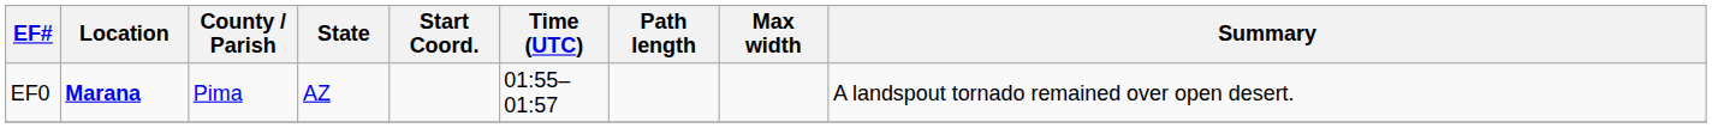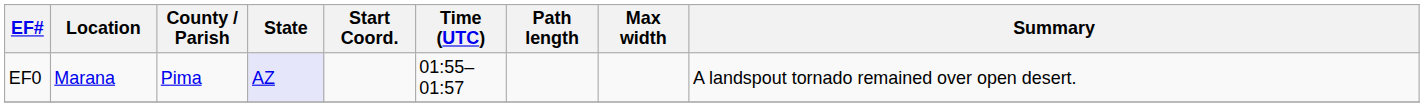EF0 | Location: bold -> normal
EF0 | State: no background -> lavender background
